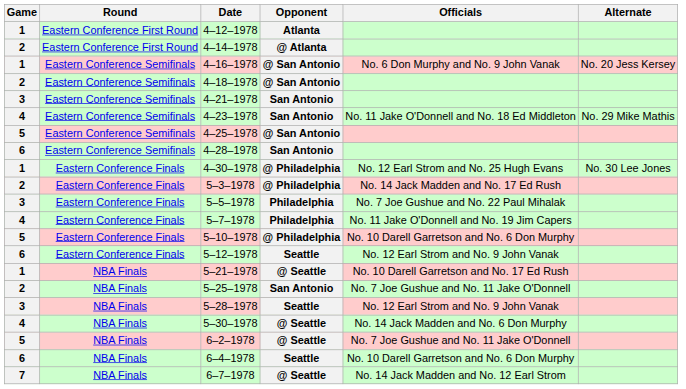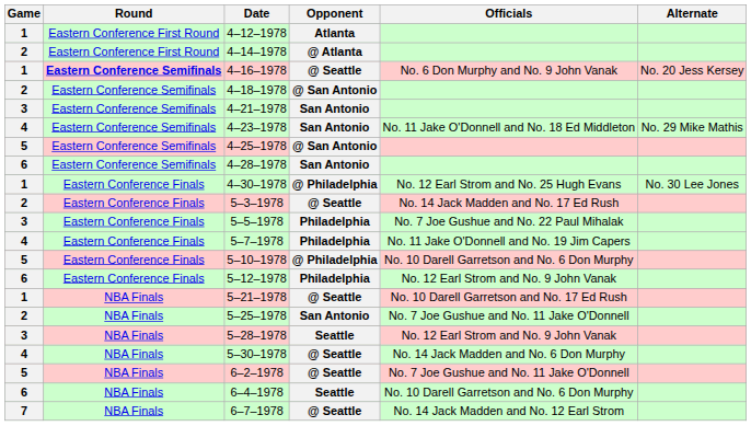4–16–1978 | Round: normal -> bold
4–16–1978 | Opponent: @ San Antonio -> @ Seattle
5–3–1978 | Opponent: @ Philadelphia -> @ Seattle
5–12–1978 | Opponent: Seattle -> Philadelphia
